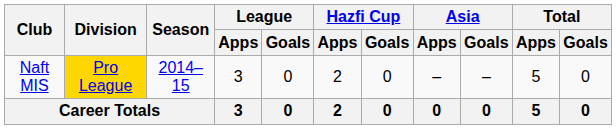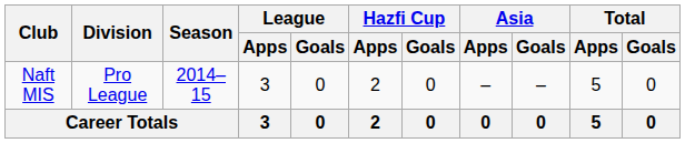Naft MIS | Division: gold background -> no background
